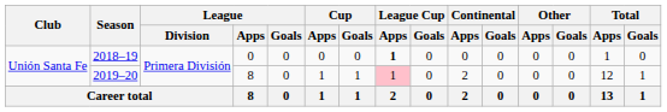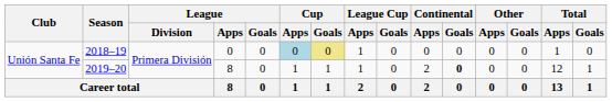2018–19 | Cup / Apps: no background -> lightblue background
2018–19 | Cup / Goals: no background -> khaki background
2018–19 | League Cup / Apps: bold -> normal
2019–20 | League Cup / Apps: pink background -> no background
2019–20 | Continental / Goals: normal -> bold
